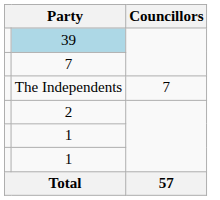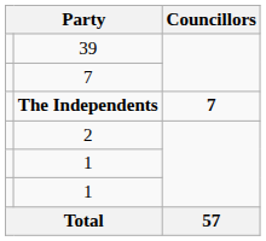39 | column 2: lightblue background -> no background
The Independents | column 2: normal -> bold
The Independents | Councillors: normal -> bold
